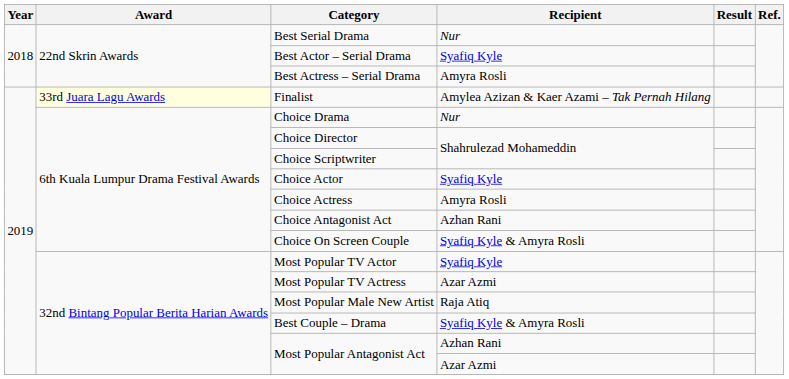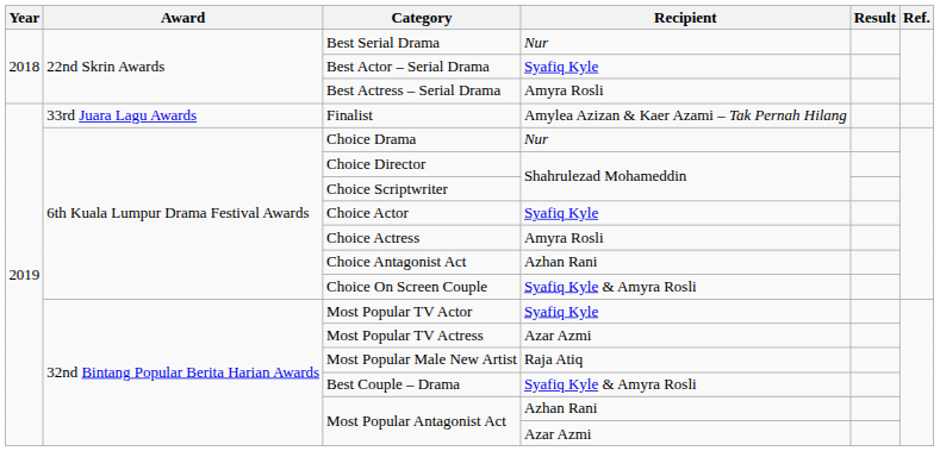Finalist | Award: lightyellow background -> no background
